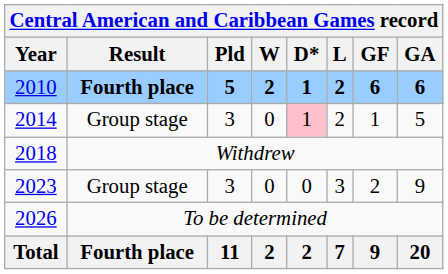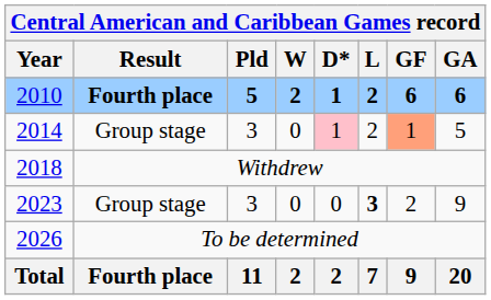2014 | Central American and Caribbean Games record / GF: no background -> lightsalmon background
2023 | Central American and Caribbean Games record / L: normal -> bold
